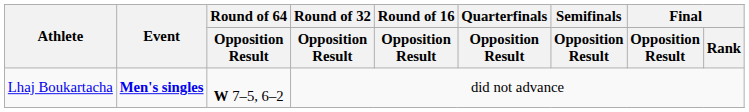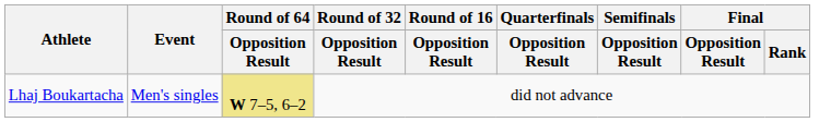Lhaj Boukartacha | Event: bold -> normal
Lhaj Boukartacha | Round of 64 / Opposition Result: no background -> khaki background
